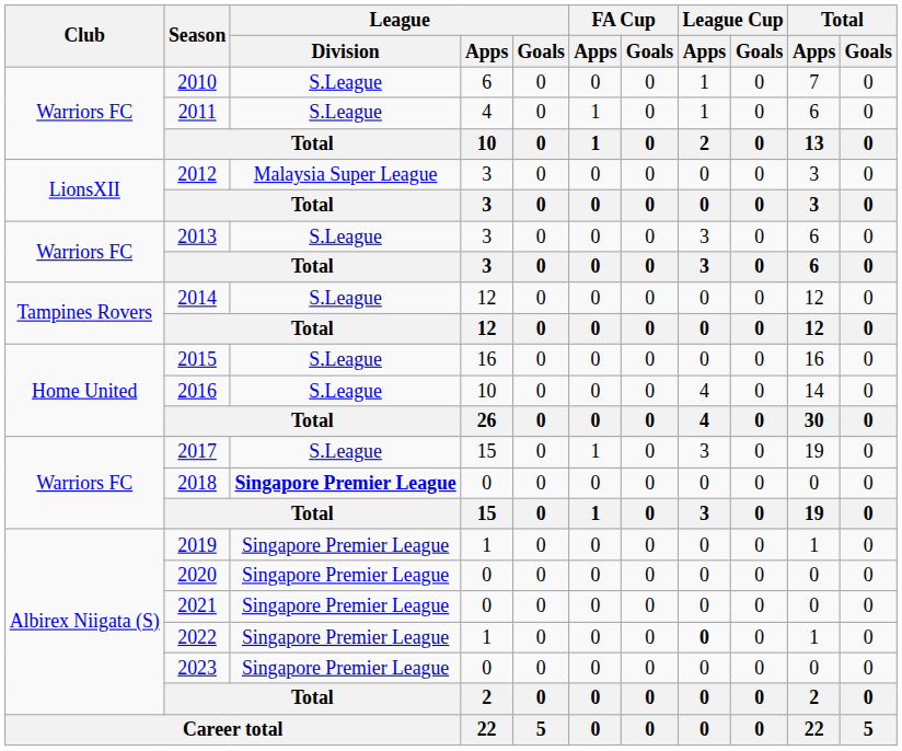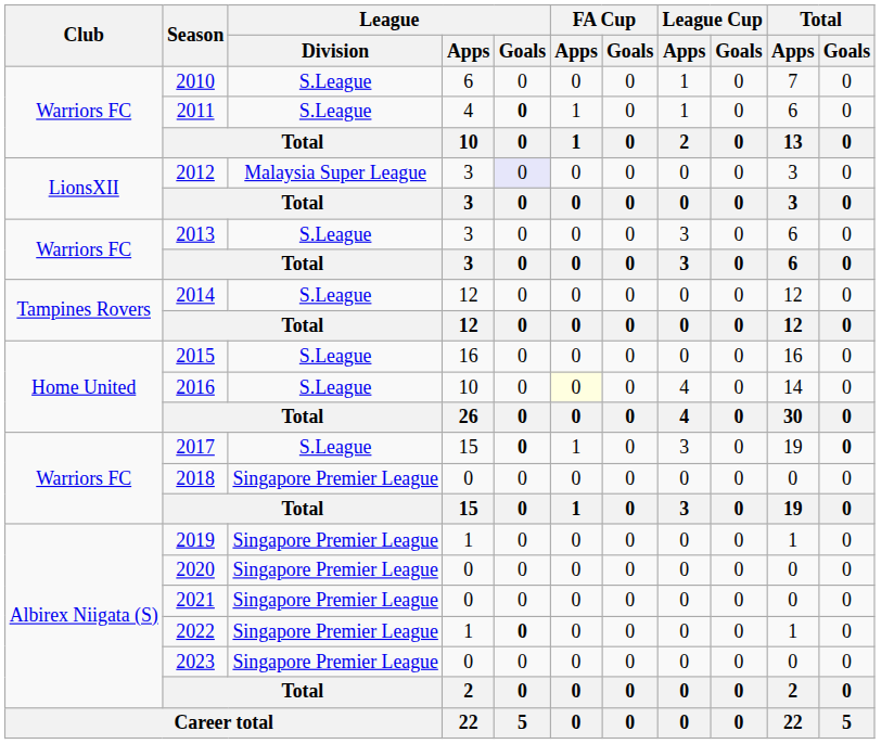2011 | League / Goals: normal -> bold
2012 | League / Goals: no background -> lavender background
2016 | FA Cup / Apps: no background -> lightyellow background
2017 | League / Goals: normal -> bold
2017 | Total / Goals: normal -> bold
2018 | League / Division: bold -> normal
2022 | League / Goals: normal -> bold
2022 | League Cup / Apps: bold -> normal
